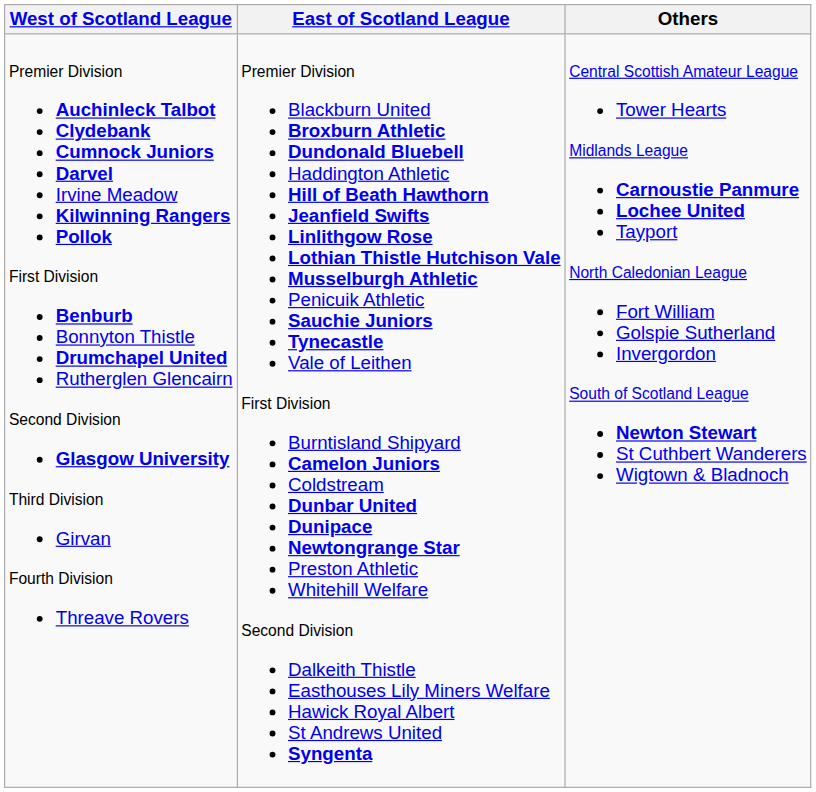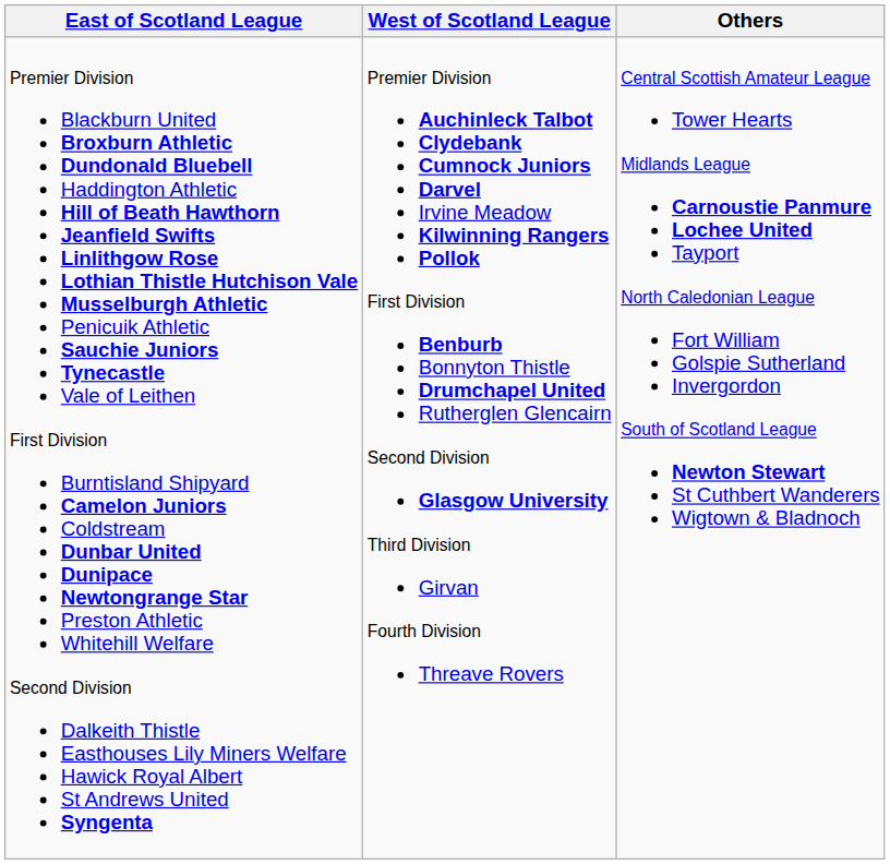columns swapped: East of Scotland League <-> West of Scotland League
